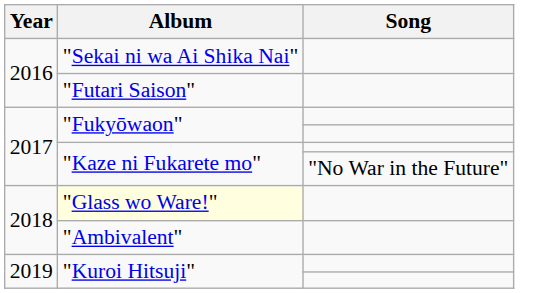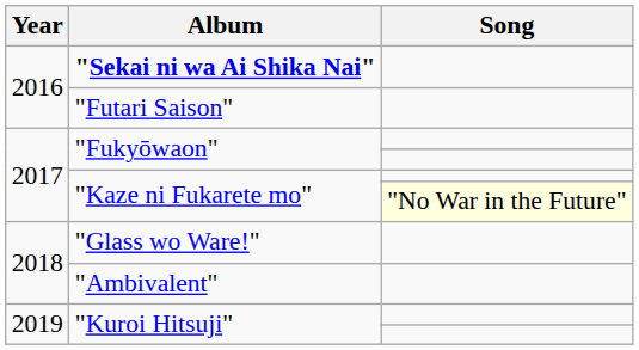"Sekai ni wa Ai Shika Nai" | Album: normal -> bold
"Kaze ni Fukarete mo" / "No War in the Future" | Song: no background -> lightyellow background
"Glass wo Ware!" | Album: lightyellow background -> no background
